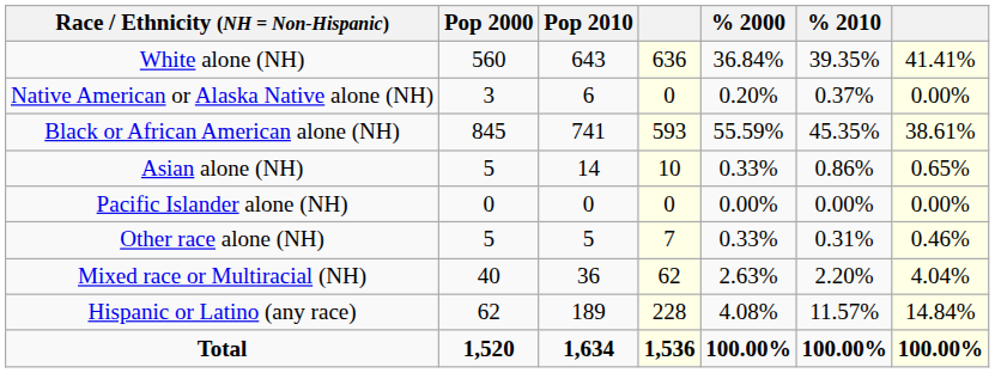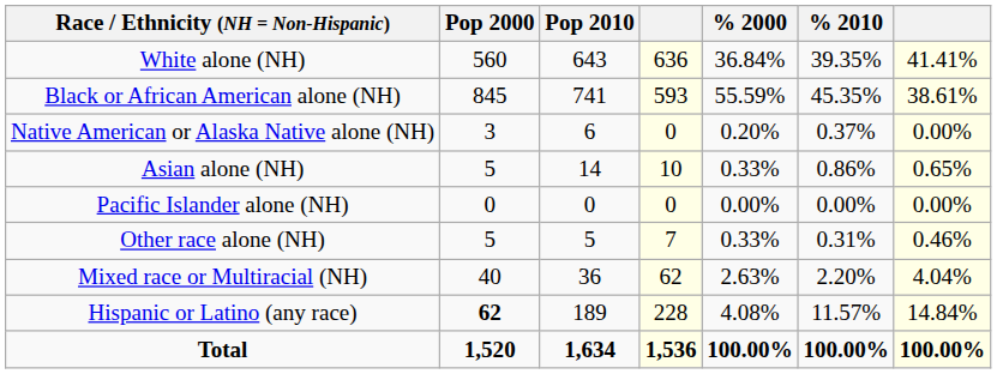rows swapped: Black or African American alone (NH) <-> Native American or Alaska Native alone (NH)
Hispanic or Latino (any race) | Pop 2000: normal -> bold
